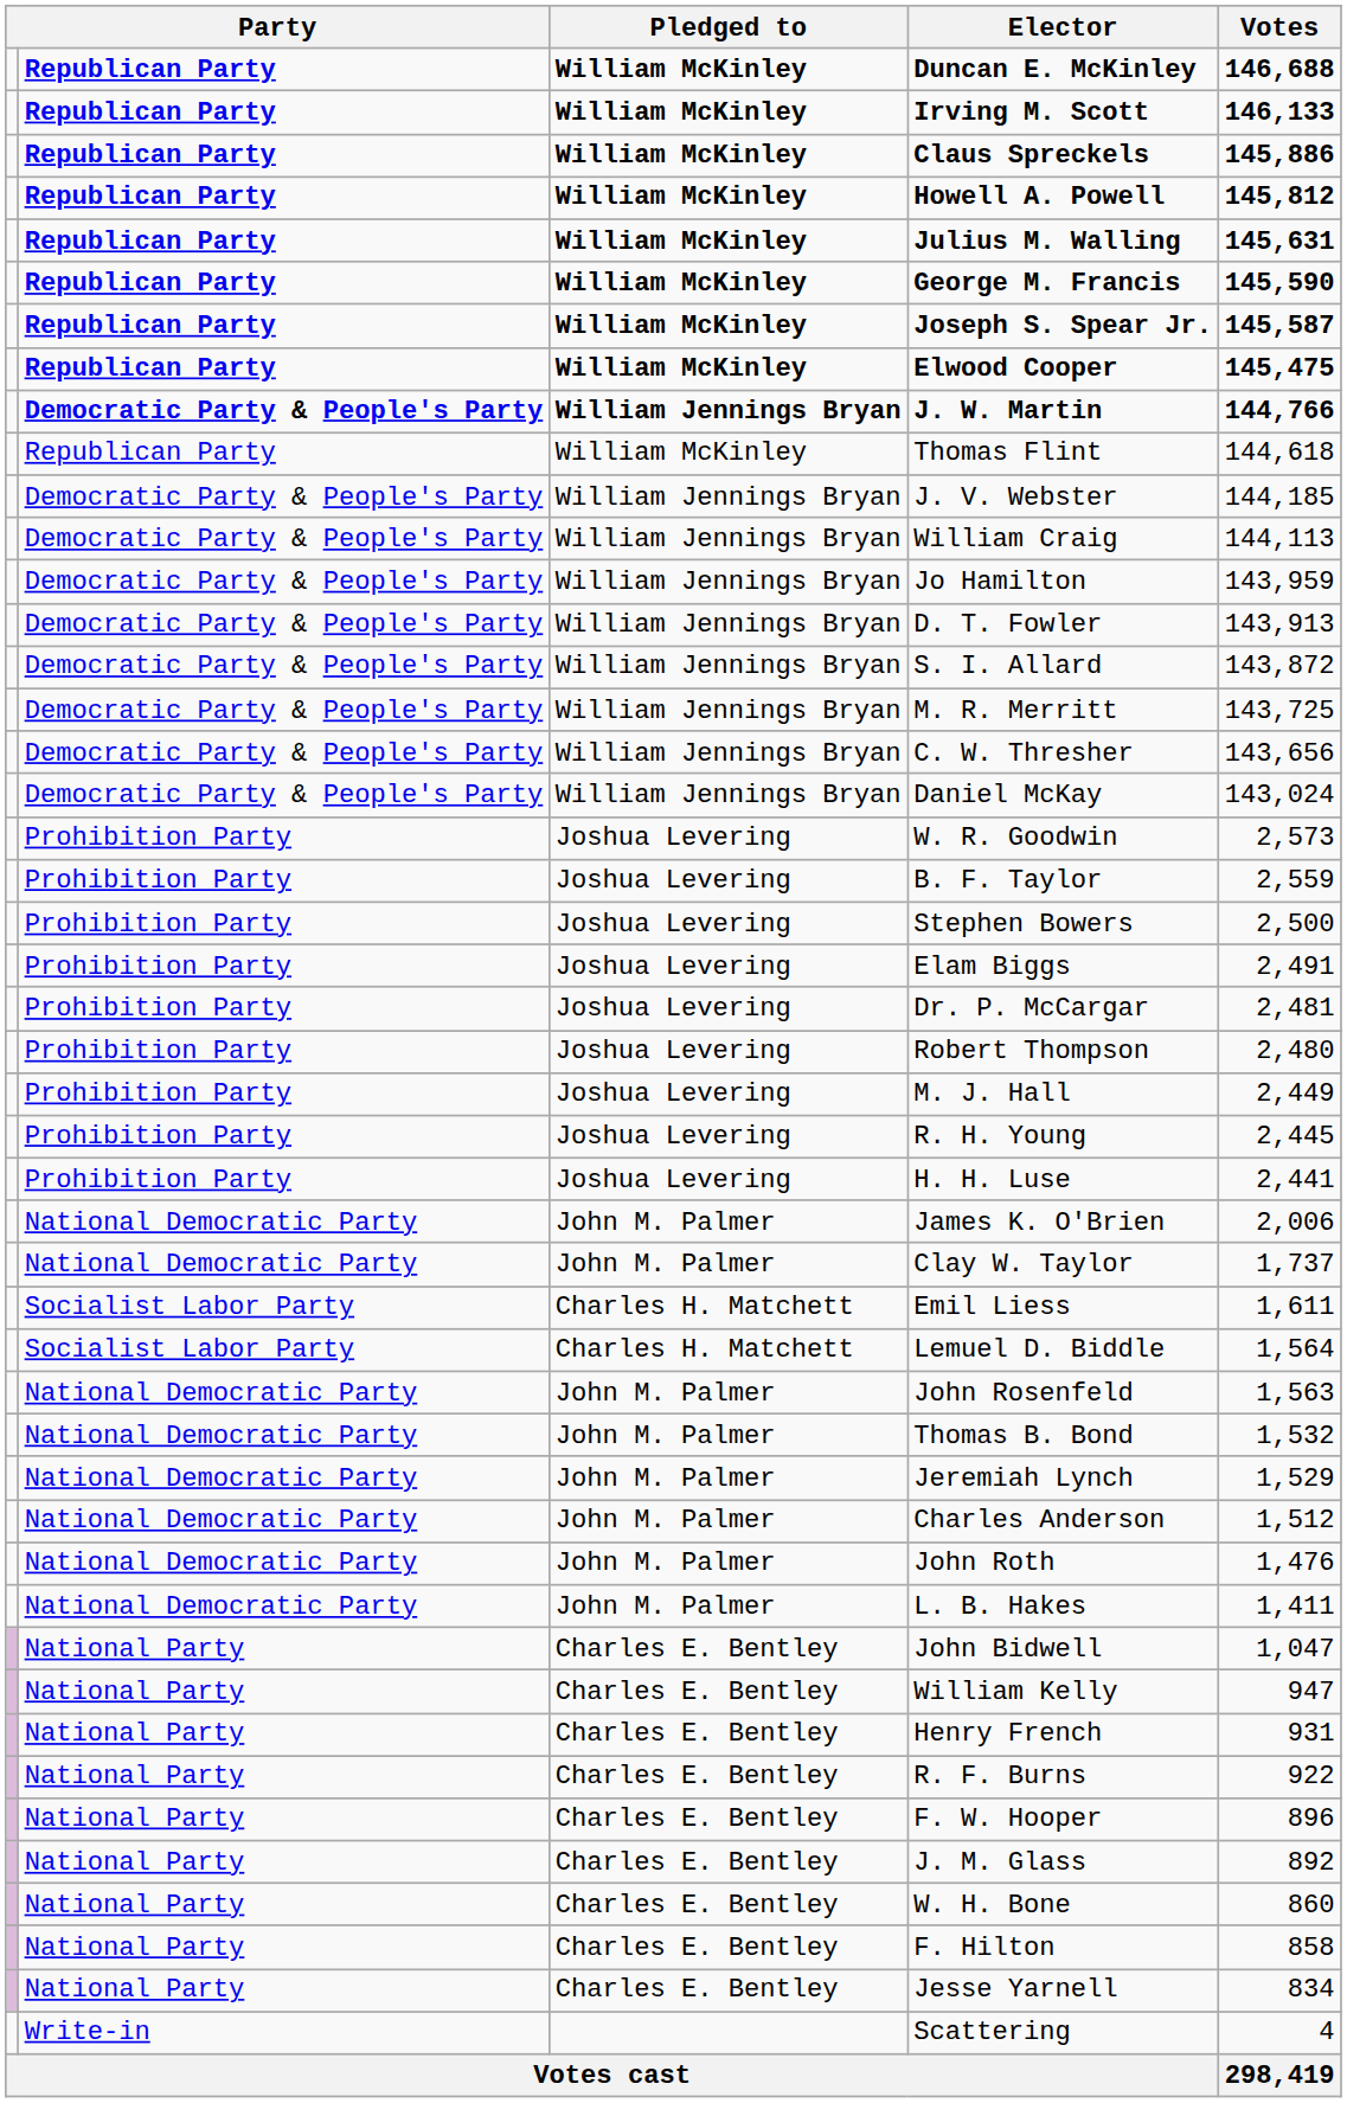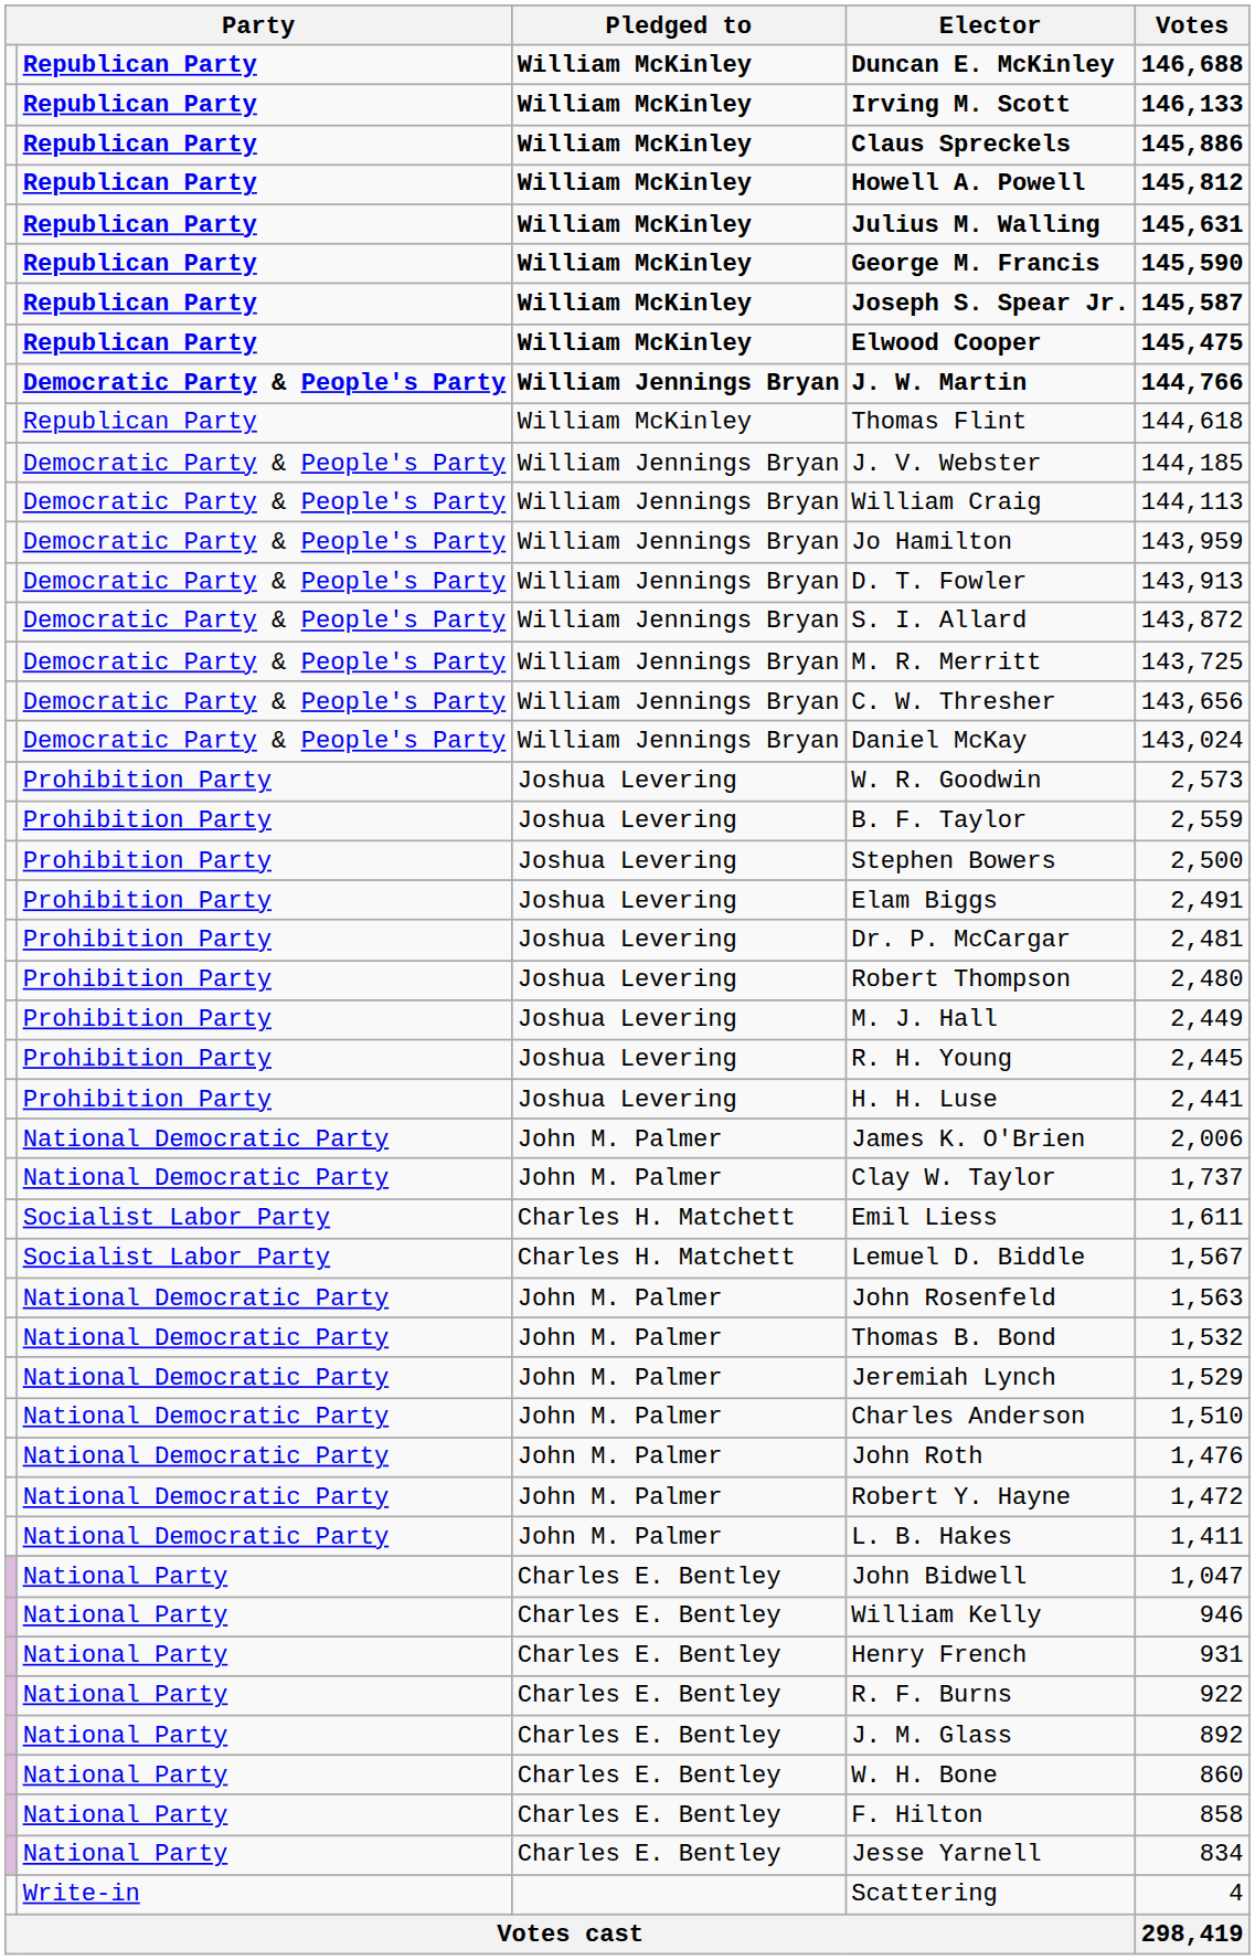Lemuel D. Biddle | Votes: 1,564 -> 1,567
Charles Anderson | Votes: 1,512 -> 1,510
+ row: National Democratic Party | John M. Palmer | Robert Y. Hayne | 1,472
William Kelly | Votes: 947 -> 946
- row: National Party | Charles E. Bentley | F. W. Hooper | 896
